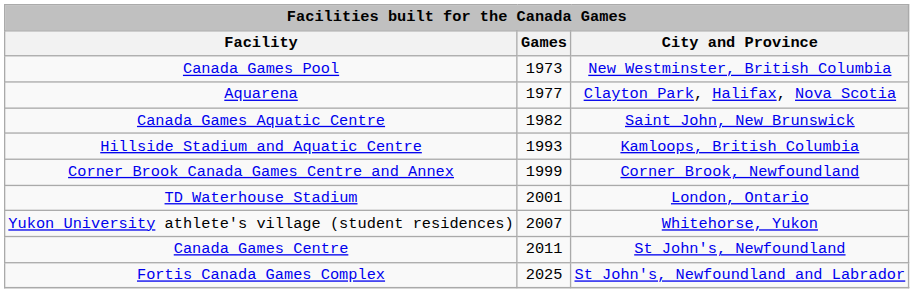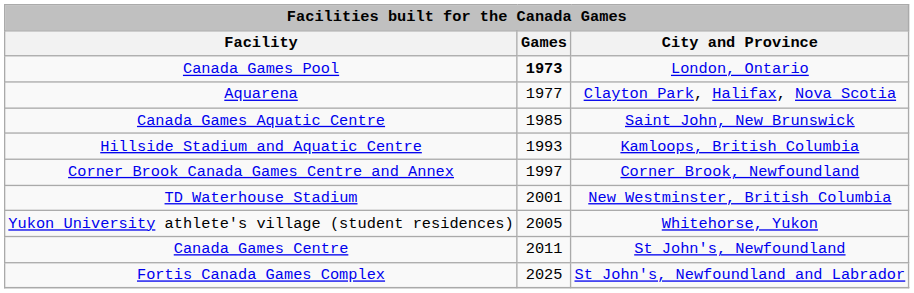Canada Games Pool | Games: normal -> bold
Canada Games Pool | City and Province: New Westminster, British Columbia -> London, Ontario
Canada Games Aquatic Centre | Games: 1982 -> 1985
Corner Brook Canada Games Centre and Annex | Games: 1999 -> 1997
TD Waterhouse Stadium | City and Province: London, Ontario -> New Westminster, British Columbia
Yukon University athlete's village (student residences) | Games: 2007 -> 2005
